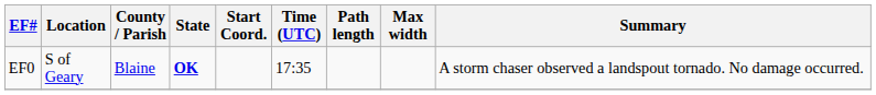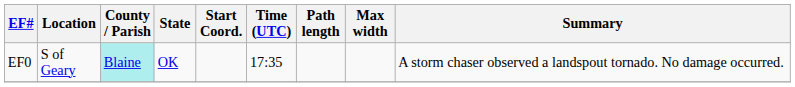EF0 | County / Parish: no background -> paleturquoise background
EF0 | State: bold -> normal
